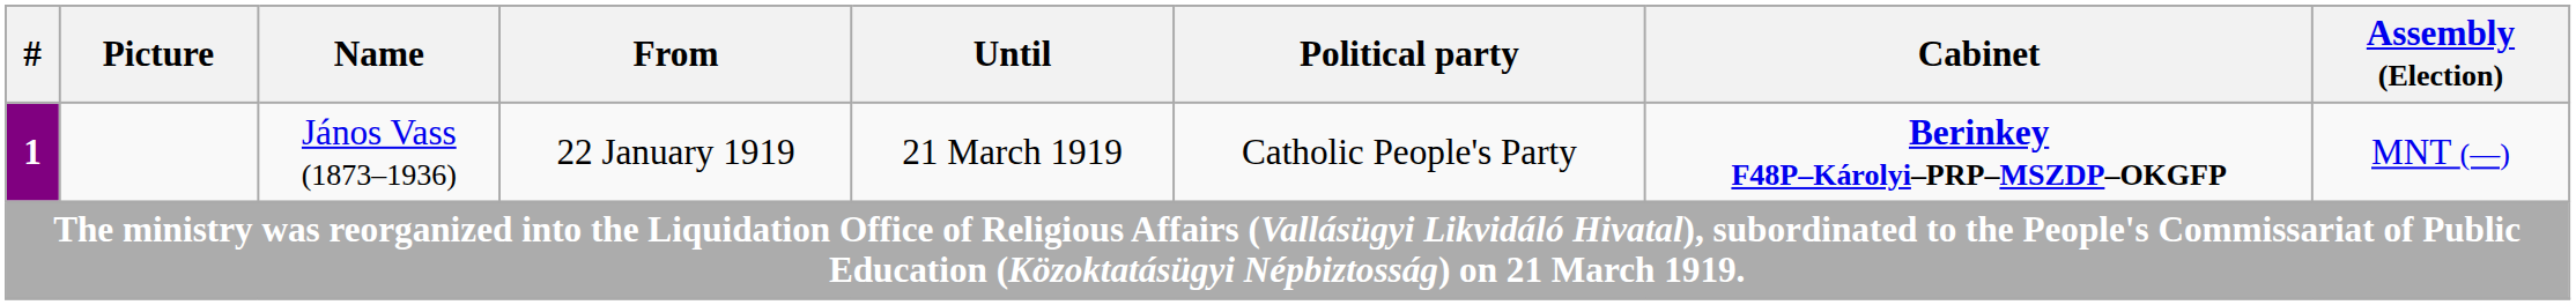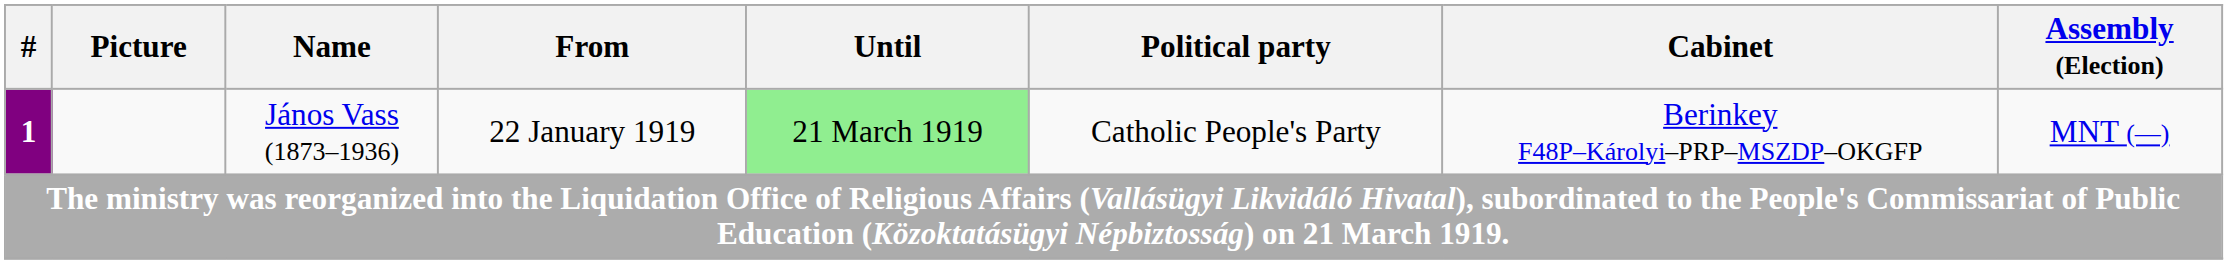1 | Until: no background -> lightgreen background
1 | Cabinet: bold -> normal
